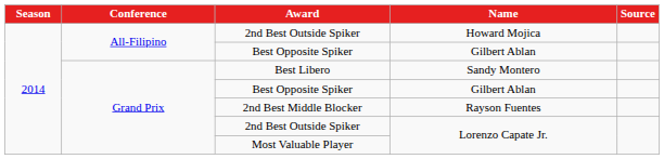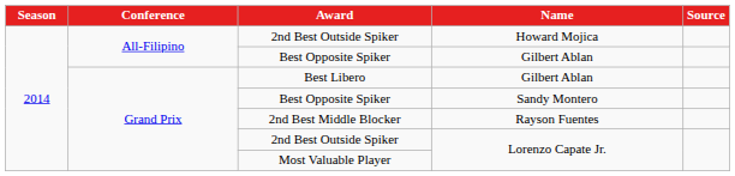Best Libero | Name: Sandy Montero -> Gilbert Ablan
Grand Prix / Best Opposite Spiker | Name: Gilbert Ablan -> Sandy Montero
